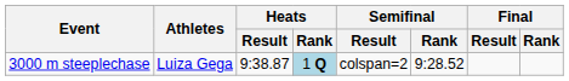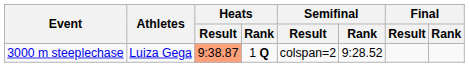3000 m steeplechase | Heats / Result: no background -> lightsalmon background
3000 m steeplechase | Heats / Rank: lightblue background -> no background
